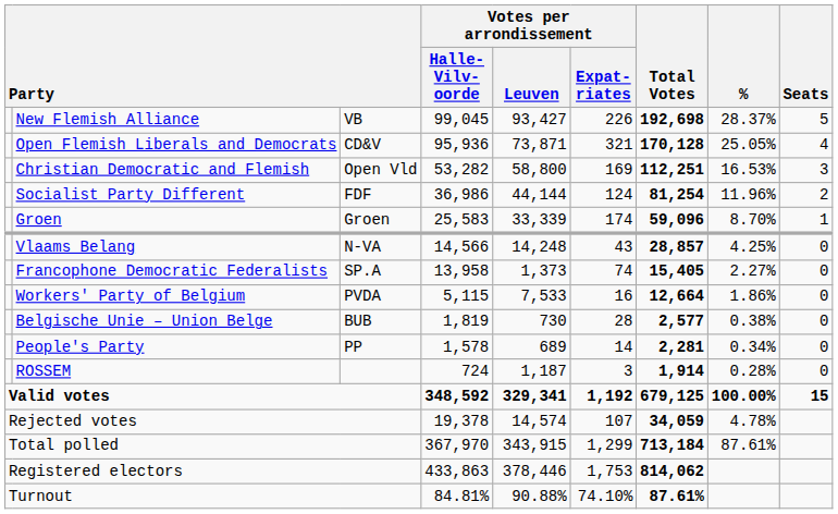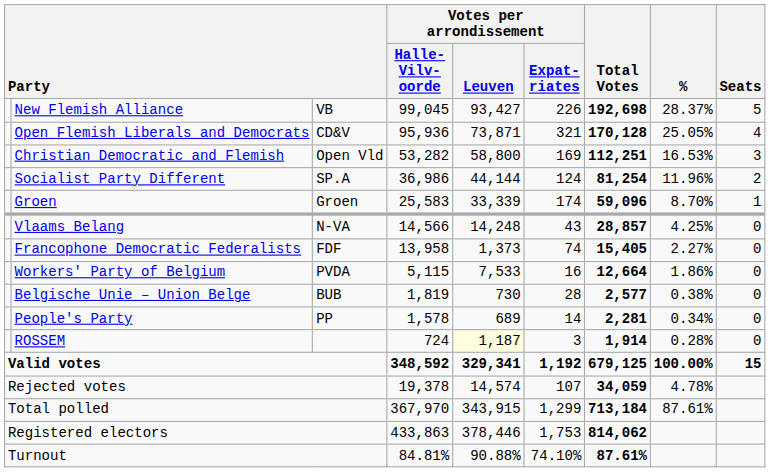Socialist Party Different | column 3: FDF -> SP.A
Francophone Democratic Federalists | column 3: SP.A -> FDF
ROSSEM | Votes per arrondissement / Leuven: no background -> lightyellow background
